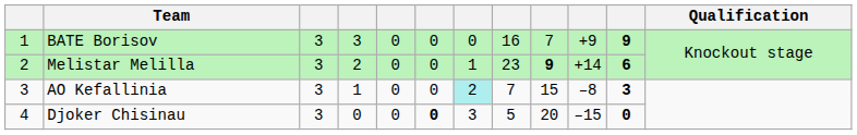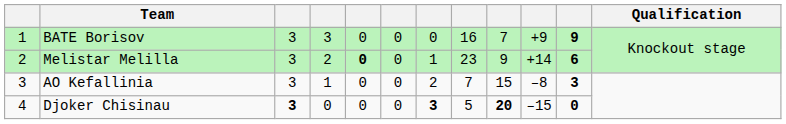Melistar Melilla | column 5: normal -> bold
Melistar Melilla | column 9: bold -> normal
AO Kefallinia | column 7: paleturquoise background -> no background
Djoker Chisinau | column 3: normal -> bold
Djoker Chisinau | column 6: bold -> normal
Djoker Chisinau | column 7: normal -> bold
Djoker Chisinau | column 9: normal -> bold
